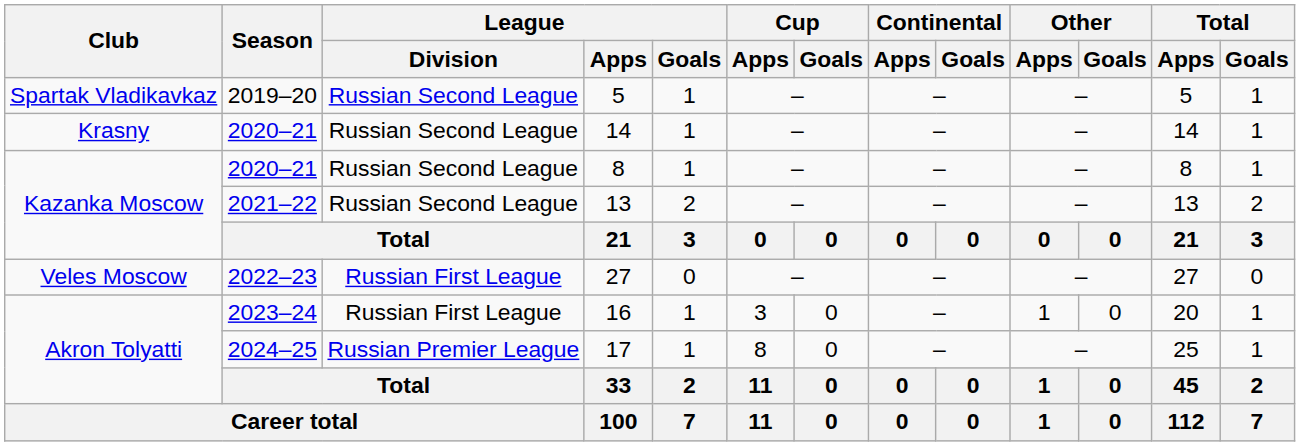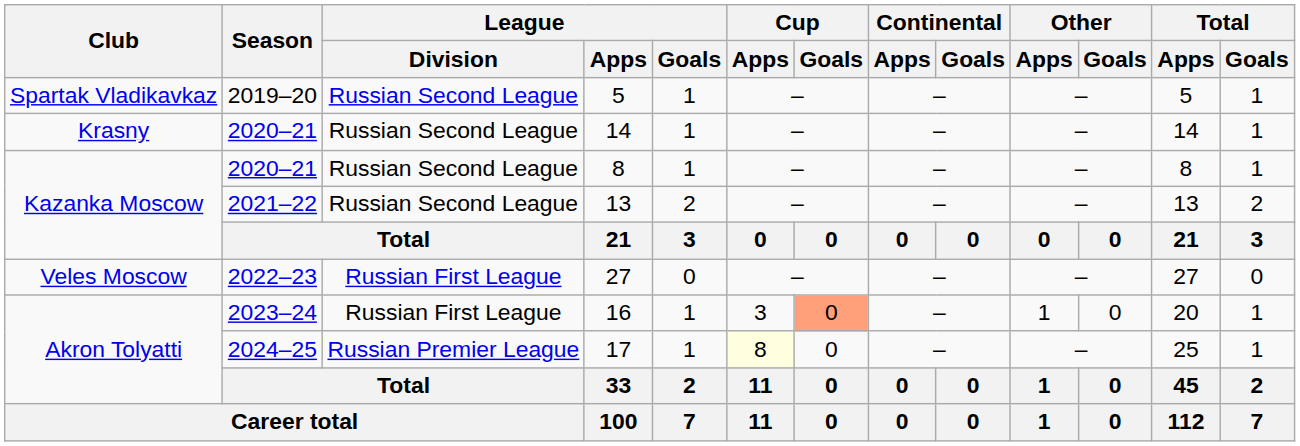16 | Cup / Goals: no background -> lightsalmon background
17 | Cup / Apps: no background -> lightyellow background
